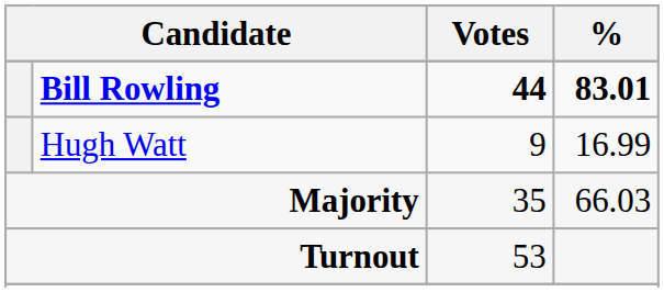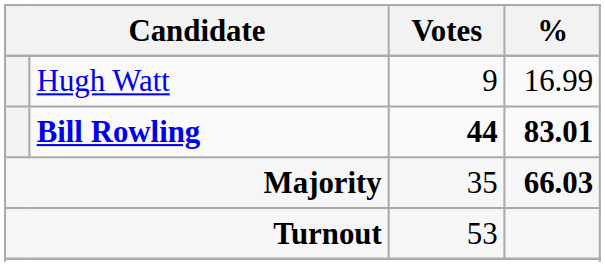rows swapped: Bill Rowling <-> Hugh Watt
Majority | %: normal -> bold
